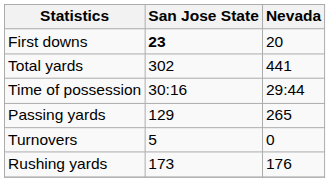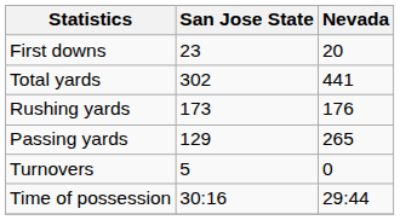First downs | San Jose State: bold -> normal
rows swapped: Rushing yards <-> Time of possession
